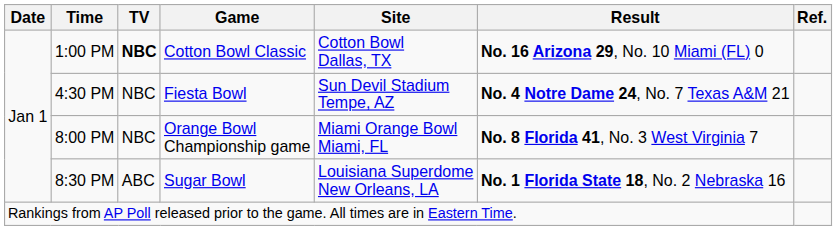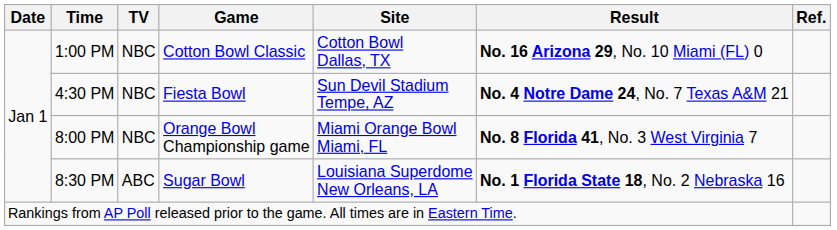1:00 PM | TV: bold -> normal
